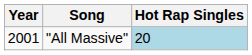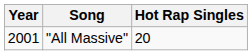row 2 | Hot Rap Singles: lightblue background -> no background
